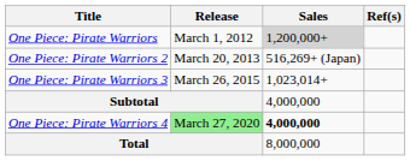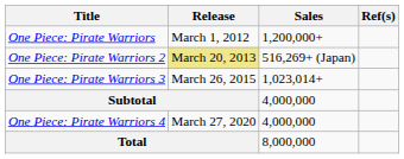One Piece: Pirate Warriors | Sales: lightgrey background -> no background
One Piece: Pirate Warriors 2 | Release: no background -> khaki background
One Piece: Pirate Warriors 4 | Release: lightgreen background -> no background
One Piece: Pirate Warriors 4 | Sales: bold -> normal
